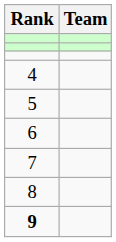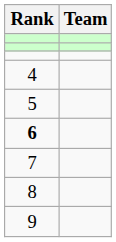row 7 | Rank: normal -> bold
row 10 | Rank: bold -> normal
